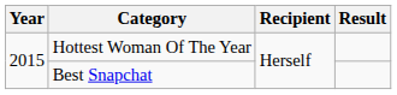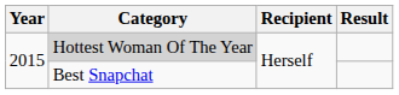Hottest Woman Of The Year | Category: no background -> lightgrey background
